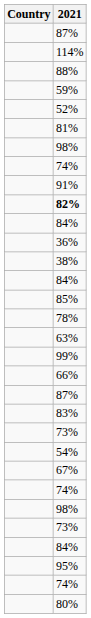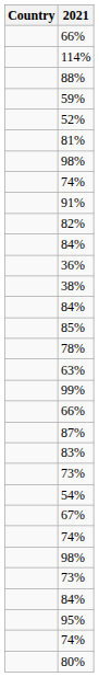row 2 | 2021: 87% -> 66%
row 11 | 2021: bold -> normal
